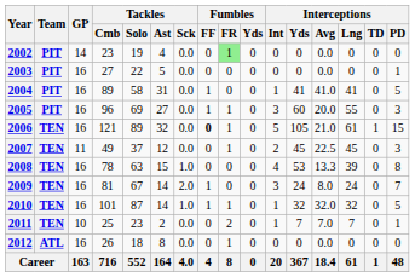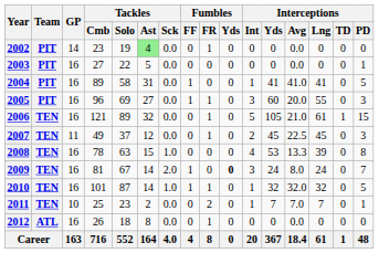2002 | Tackles / Ast: no background -> lightgreen background
2002 | Fumbles / FR: lightgreen background -> no background
2006 | Fumbles / FF: bold -> normal
2009 | Fumbles / Yds: normal -> bold
